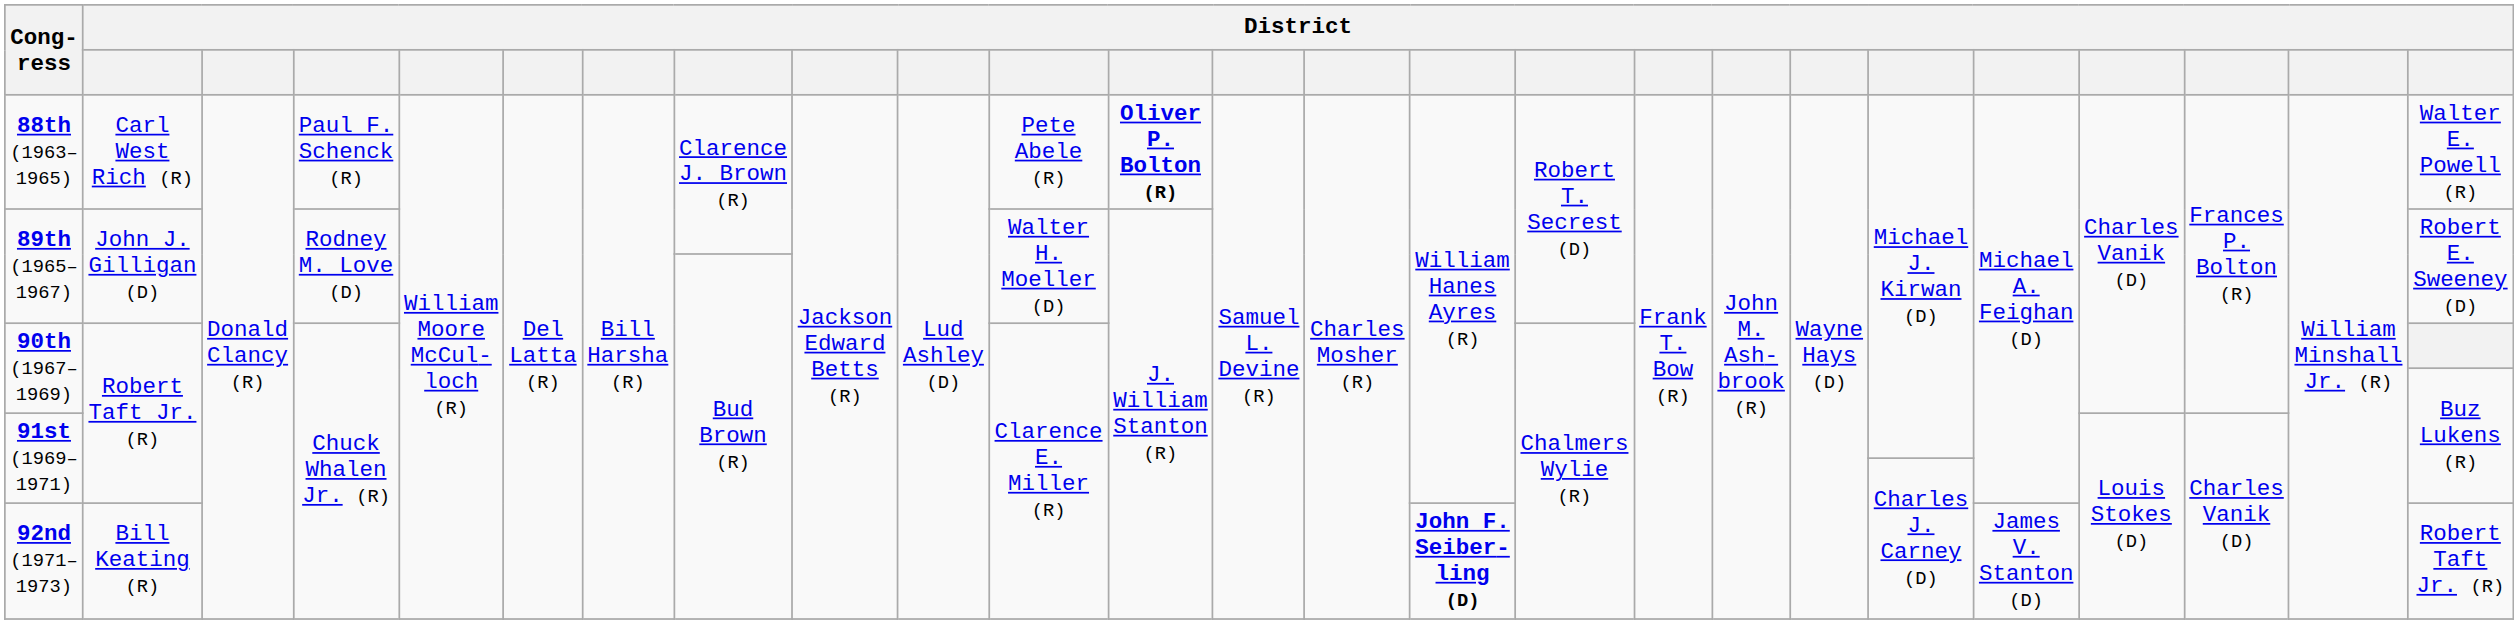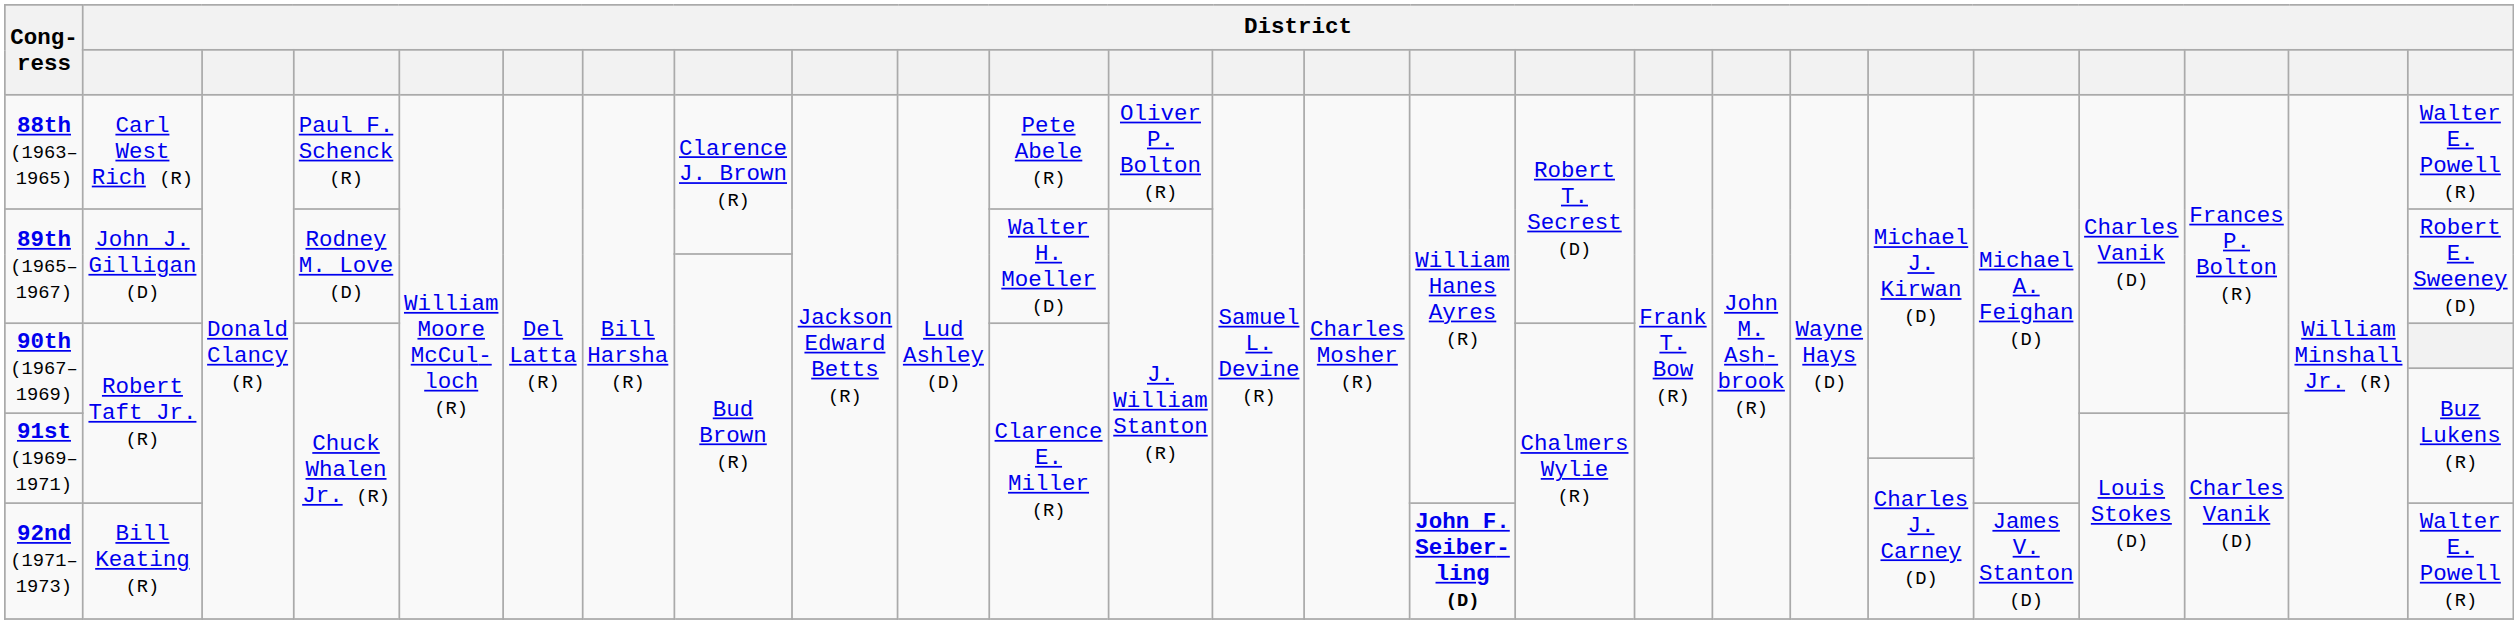88th (1963–1965) | column 12: bold -> normal
92nd (1971–1973) | column 25: Robert Taft Jr. (R) -> Walter E. Powell (R)
